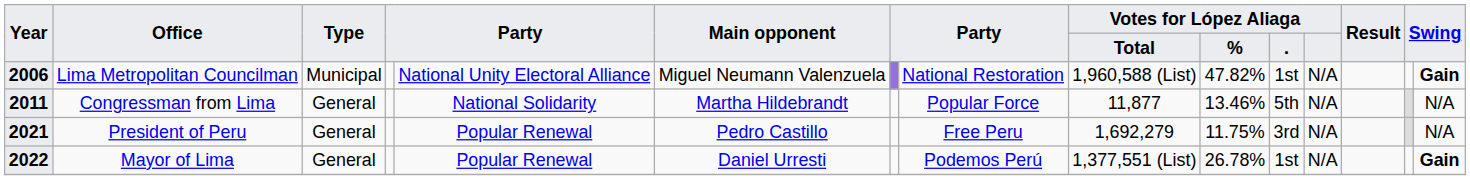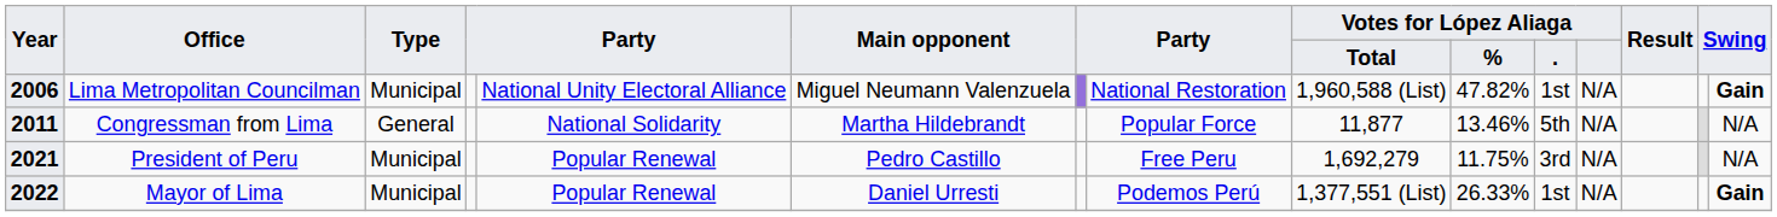2021 | Type: General -> Municipal
2022 | Type: General -> Municipal
2022 | Votes for López Aliaga / %: 26.78% -> 26.33%
